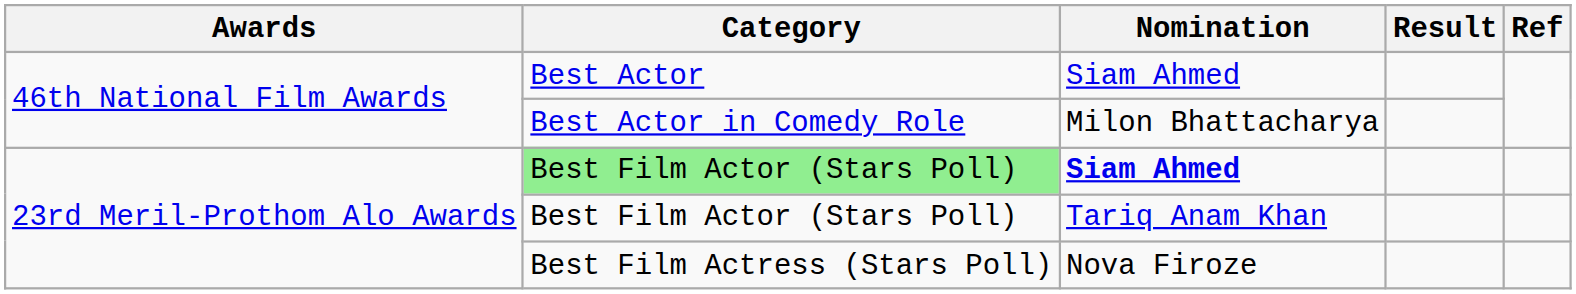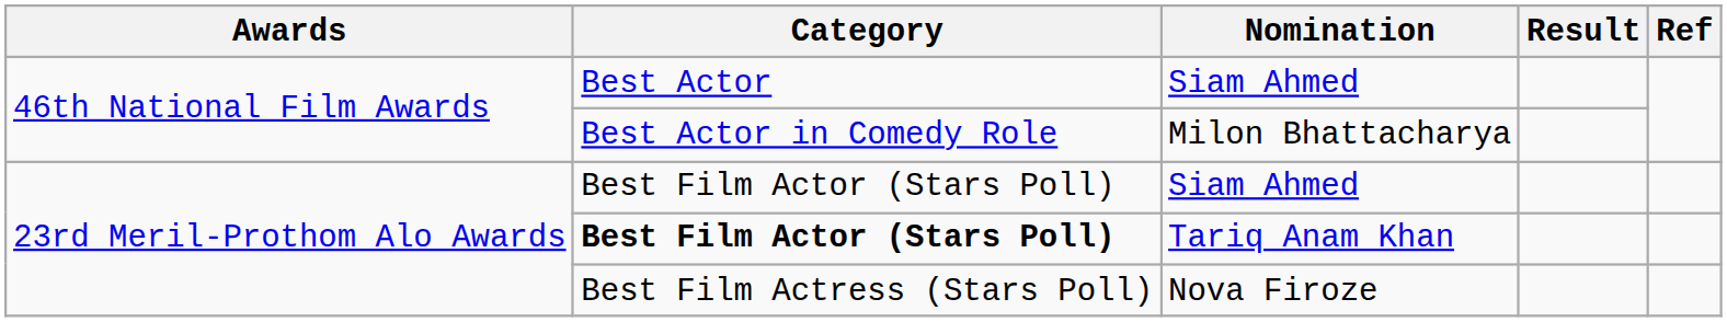Best Film Actor (Stars Poll) / Siam Ahmed | Category: lightgreen background -> no background
Best Film Actor (Stars Poll) / Siam Ahmed | Nomination: bold -> normal
Best Film Actor (Stars Poll) / Tariq Anam Khan | Category: normal -> bold
